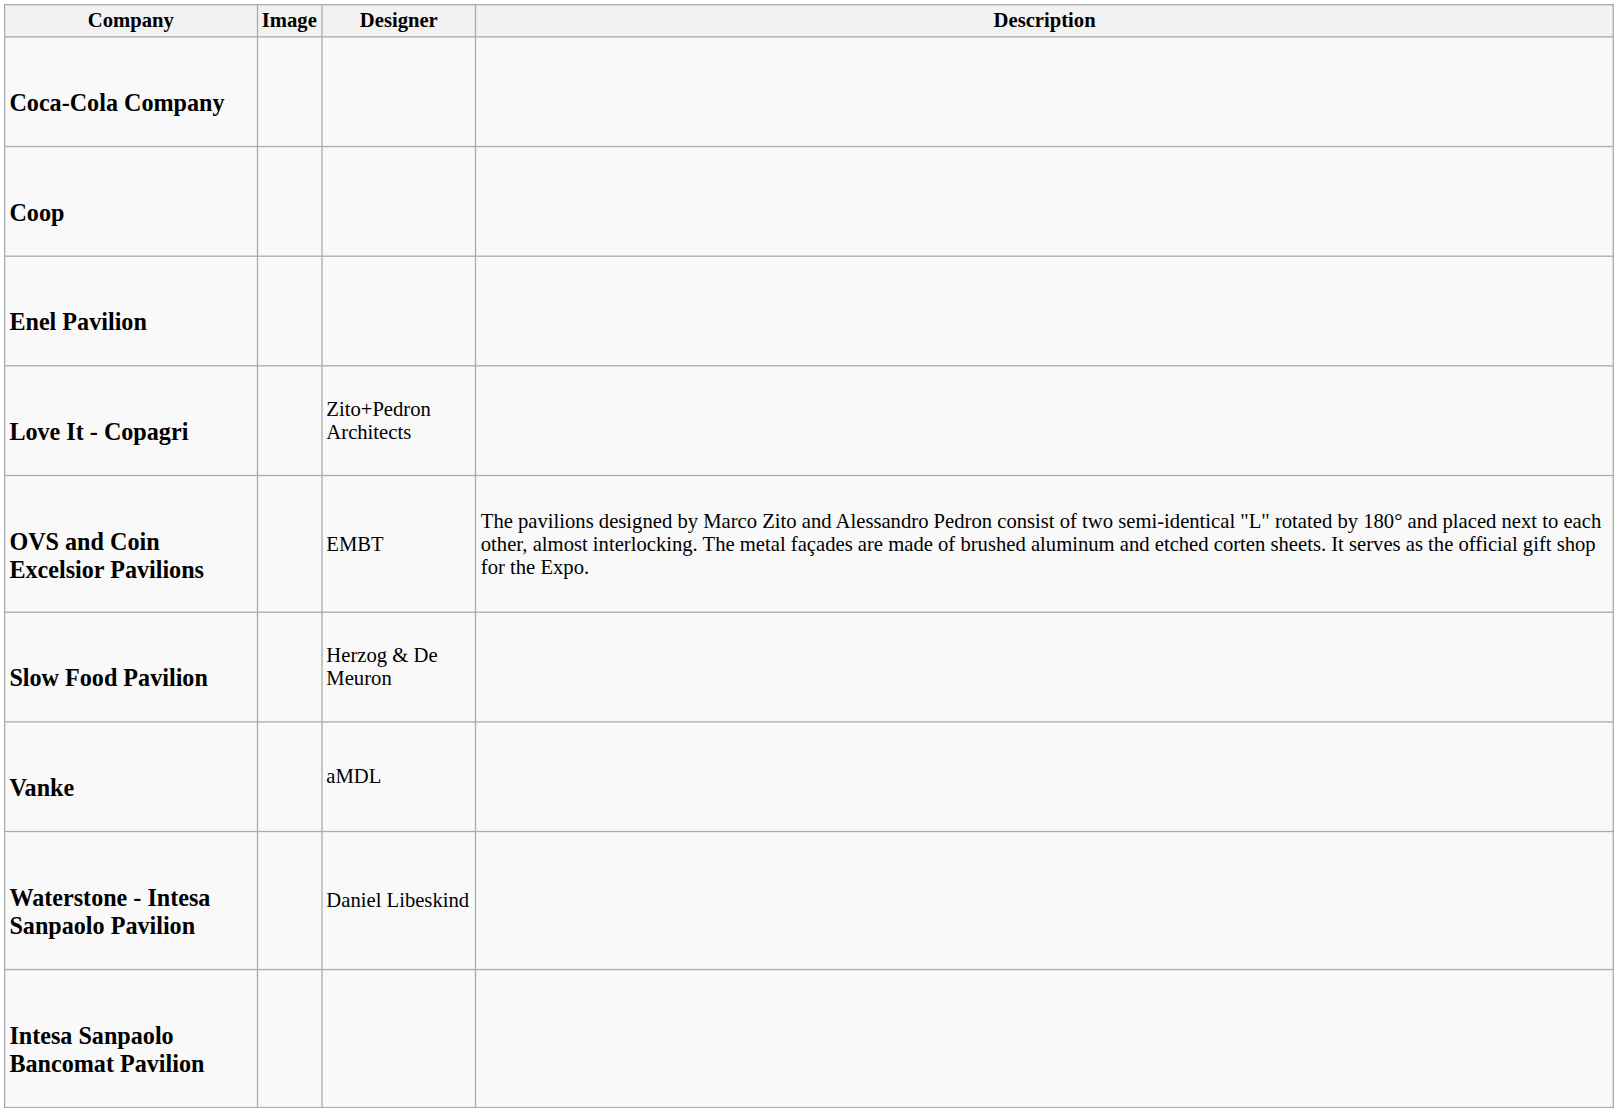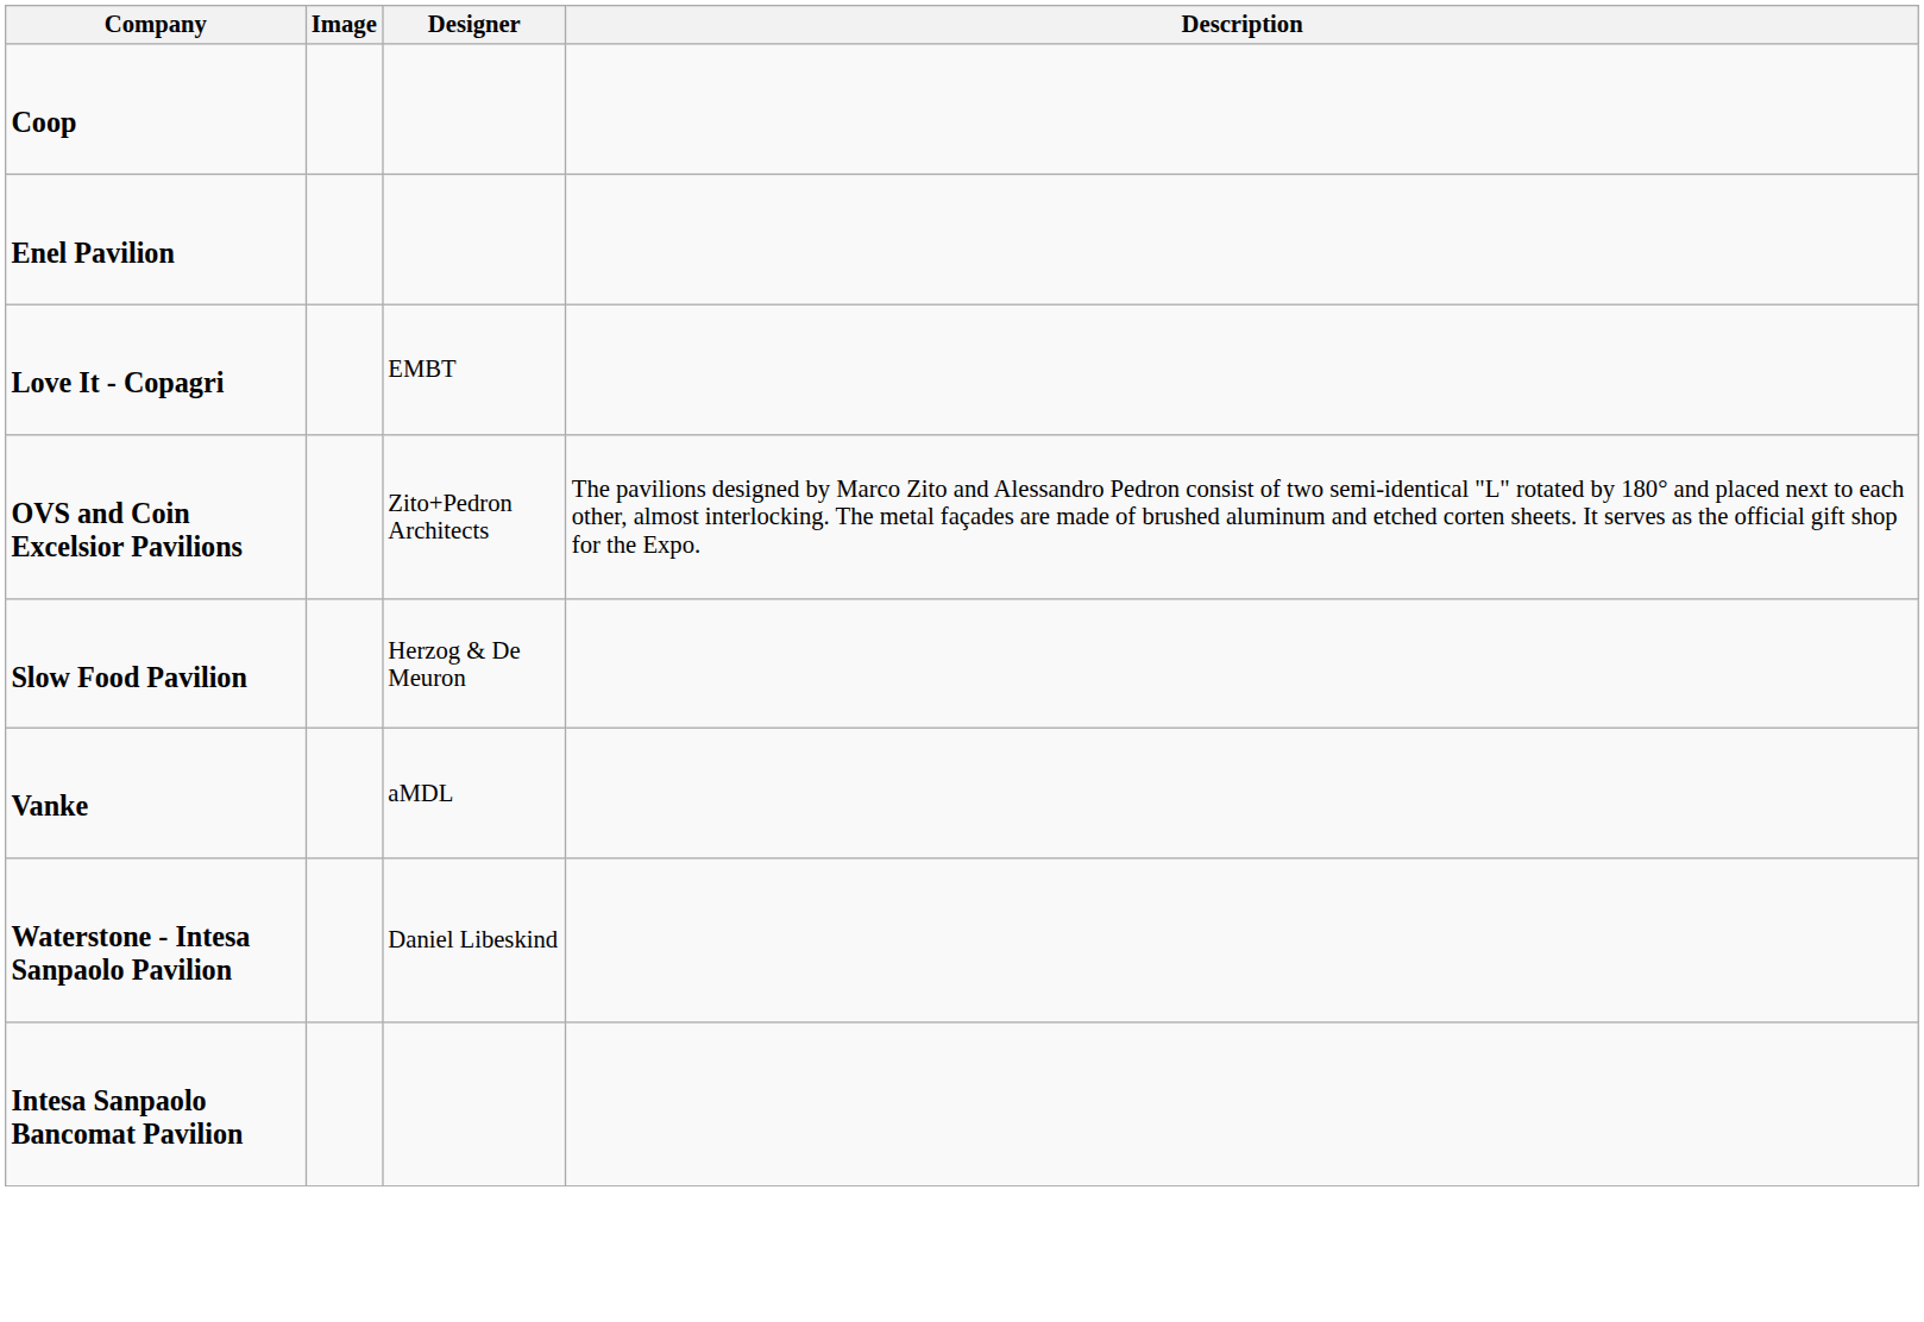- row: Coca-Cola Company
Love It - Copagri | Designer: Zito+Pedron Architects -> EMBT
OVS and Coin Excelsior Pavilions | Designer: EMBT -> Zito+Pedron Architects
